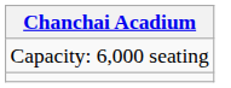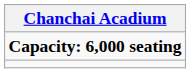row 2 | column 1: normal -> bold
